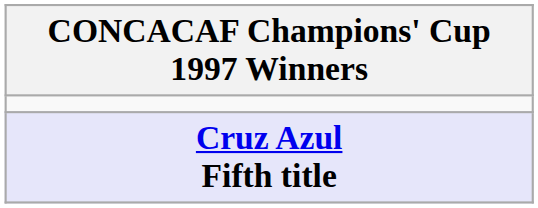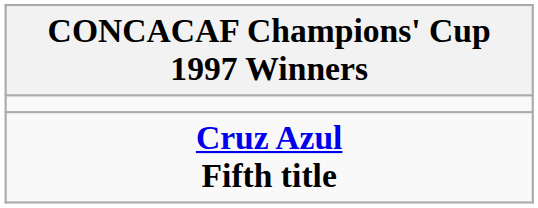row 3 | column 1: lavender background -> no background
